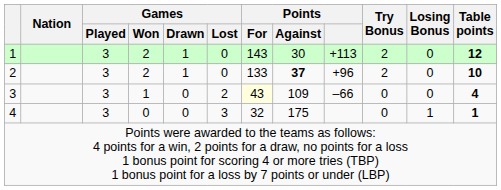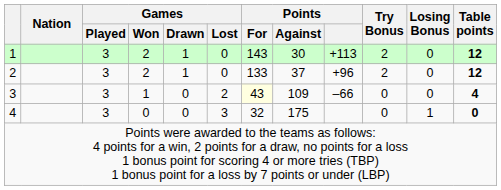row 4 | Points / Against: bold -> normal
row 4 | Table points: 10 -> 12
row 6 | Table points: 1 -> 0
